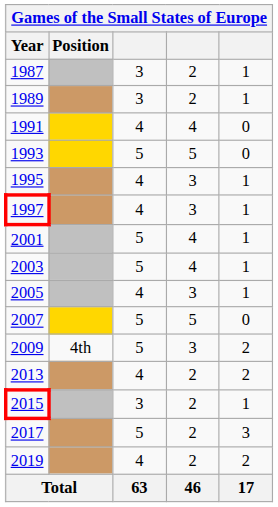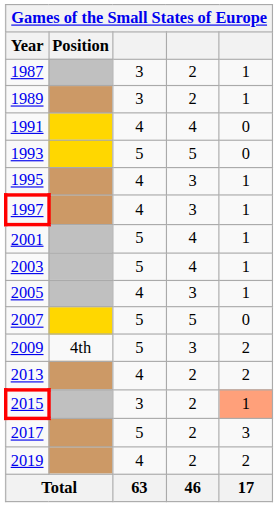2015 | column 5: no background -> lightsalmon background
